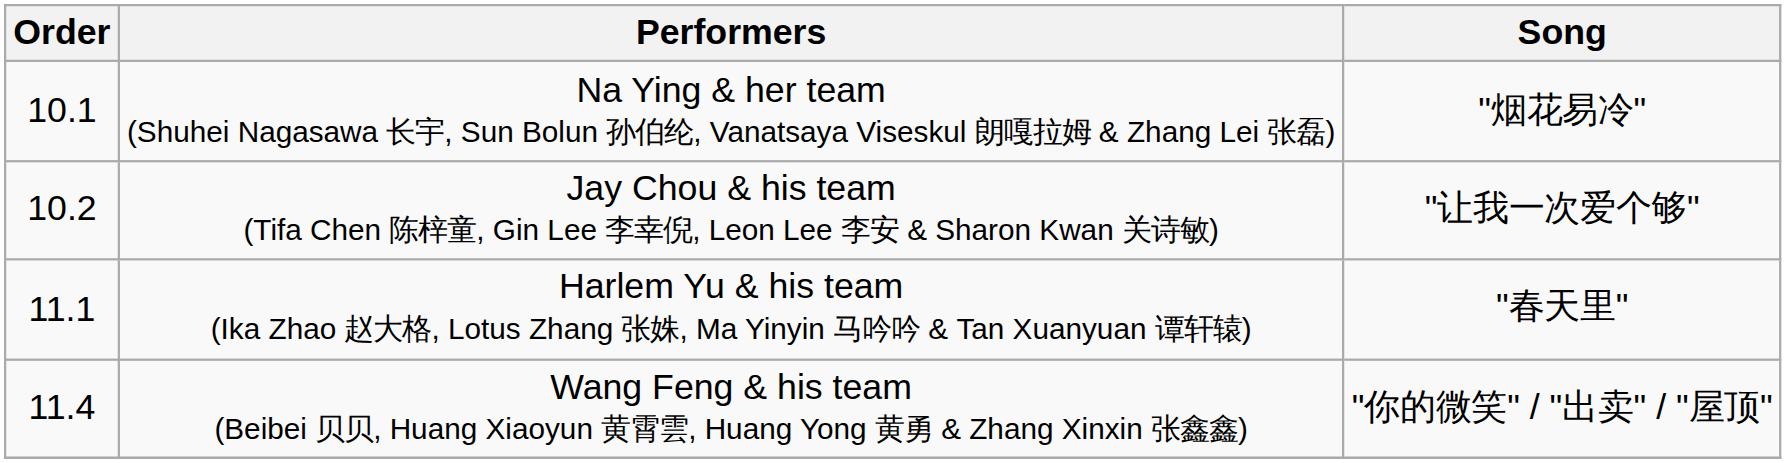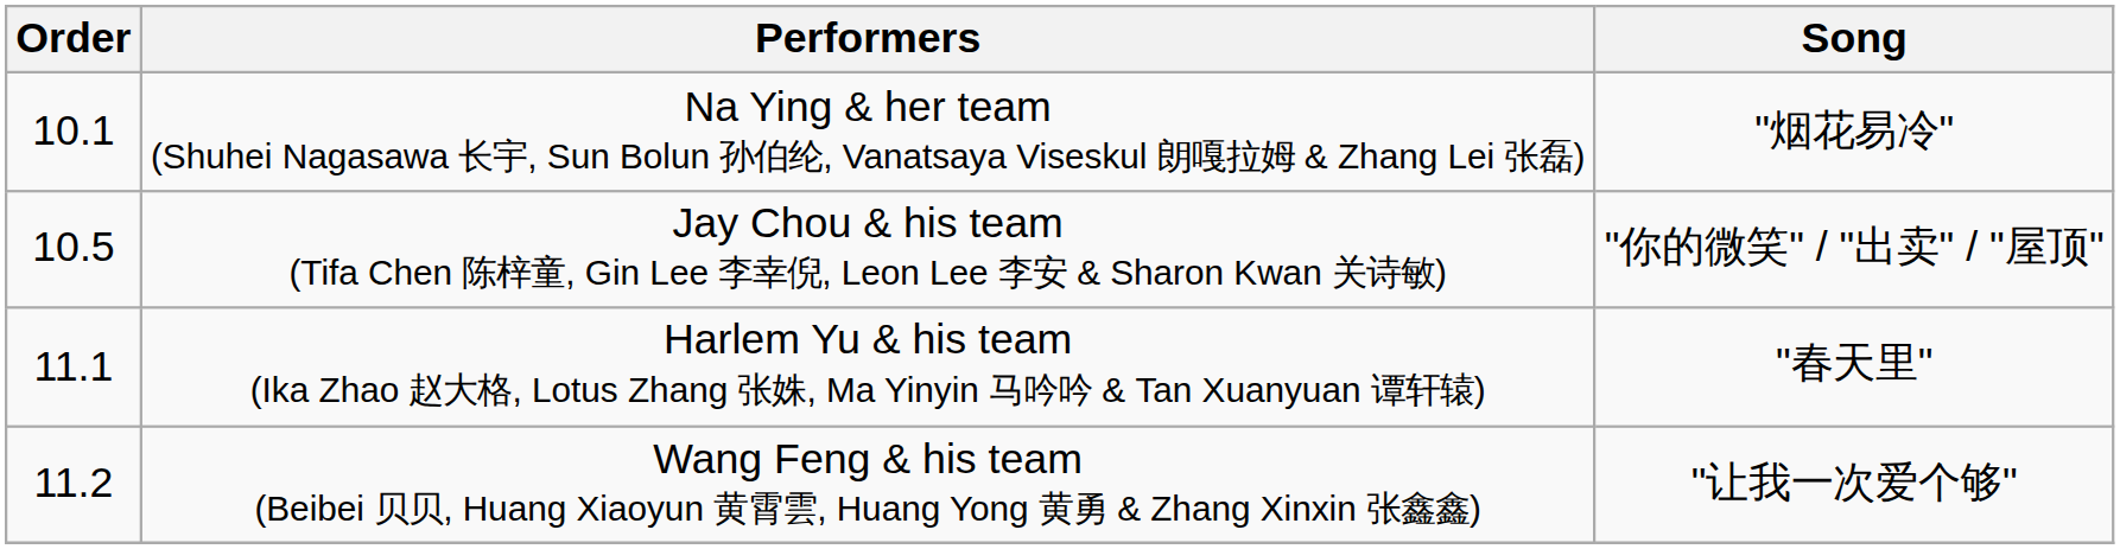row 3 | Order: 10.2 -> 10.5
row 3 | Song: "让我一次爱个够" -> "你的微笑" / "出卖" / "屋顶"
row 5 | Order: 11.4 -> 11.2
row 5 | Song: "你的微笑" / "出卖" / "屋顶" -> "让我一次爱个够"
